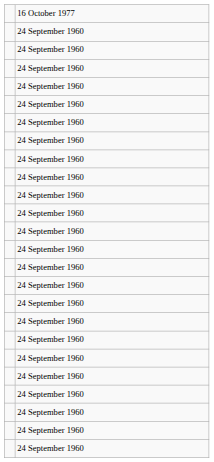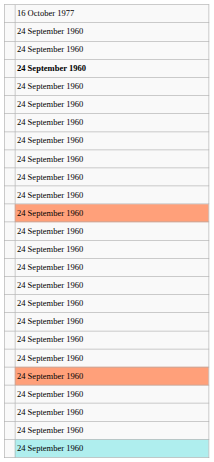row 4 | column 2: normal -> bold
row 12 | column 2: no background -> lightsalmon background
row 21 | column 2: no background -> lightsalmon background
row 25 | column 2: no background -> paleturquoise background
